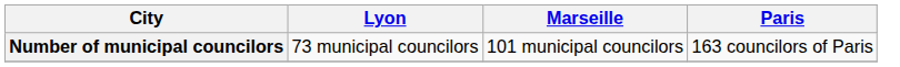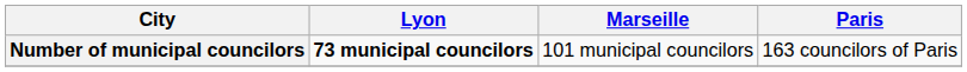Number of municipal councilors | Lyon: normal -> bold
